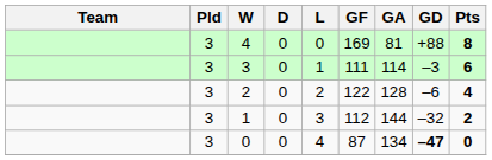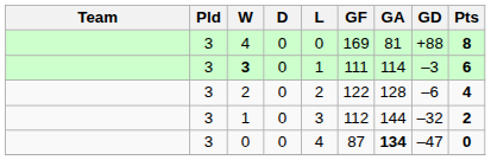row 3 | W: normal -> bold
row 6 | GA: normal -> bold
row 6 | GD: bold -> normal
